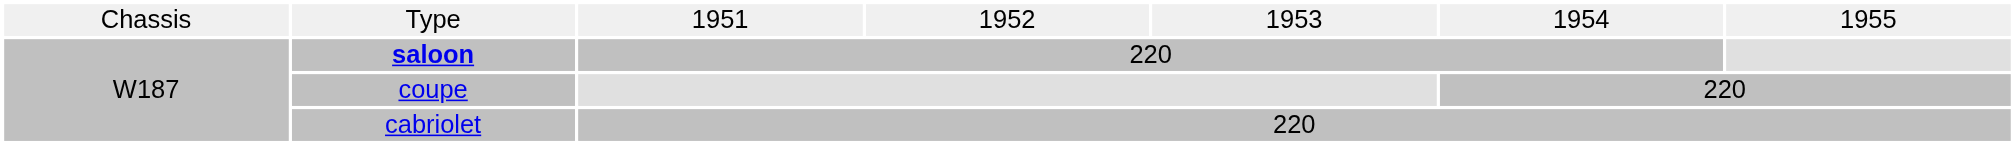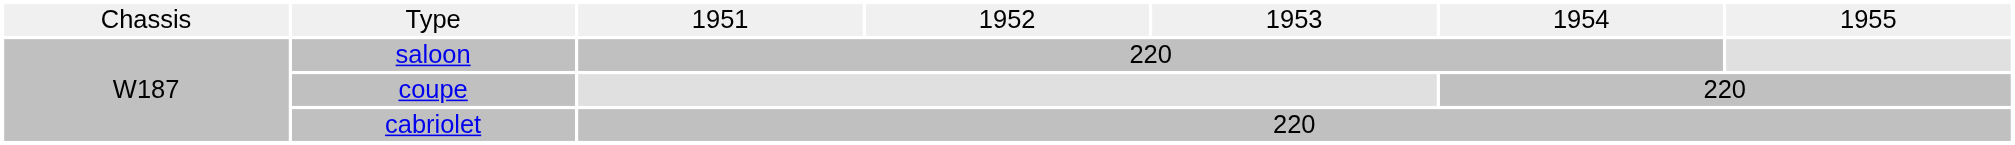saloon | column 2: bold -> normal
